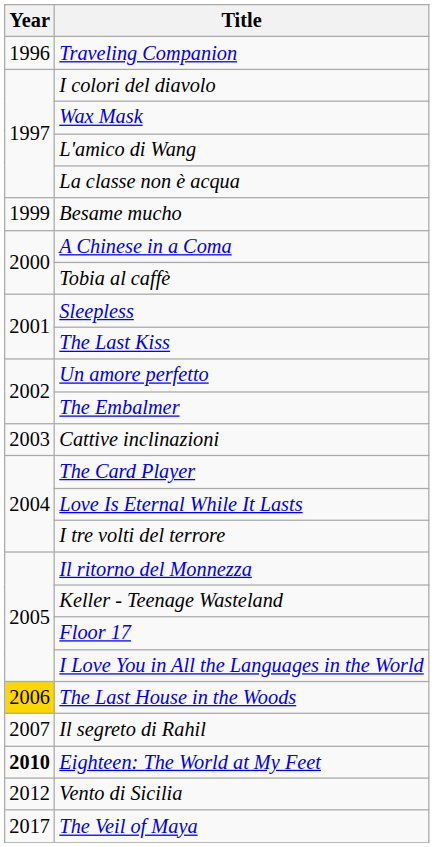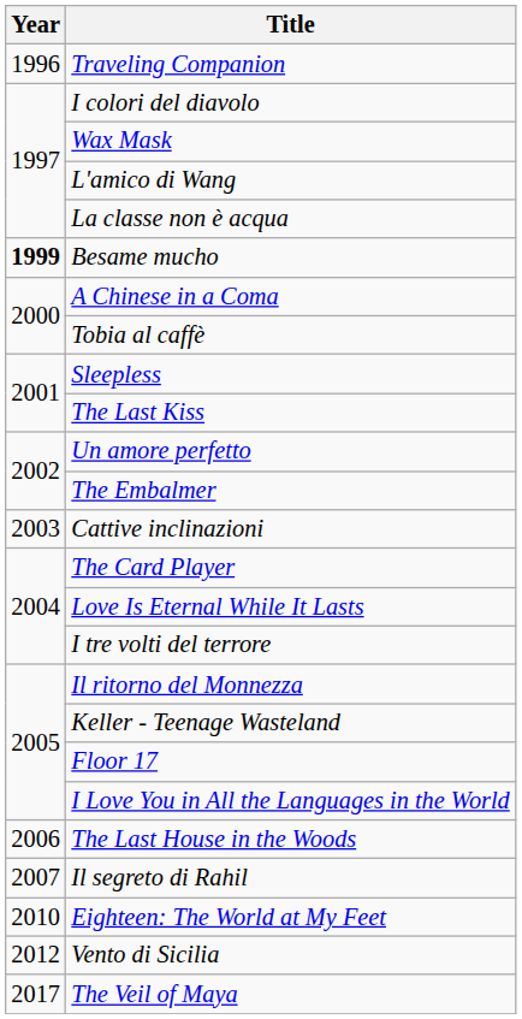Besame mucho | Year: normal -> bold
The Last House in the Woods | Year: gold background -> no background
Eighteen: The World at My Feet | Year: bold -> normal
